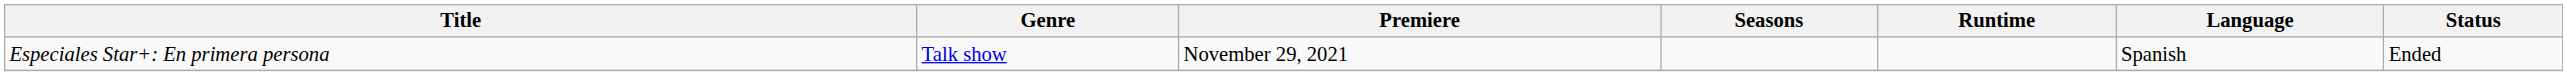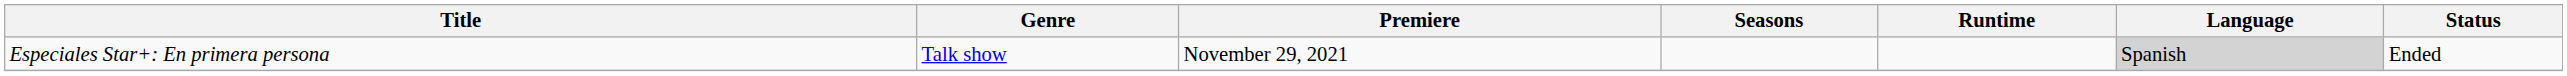Especiales Star+: En primera persona | Language: no background -> lightgrey background
